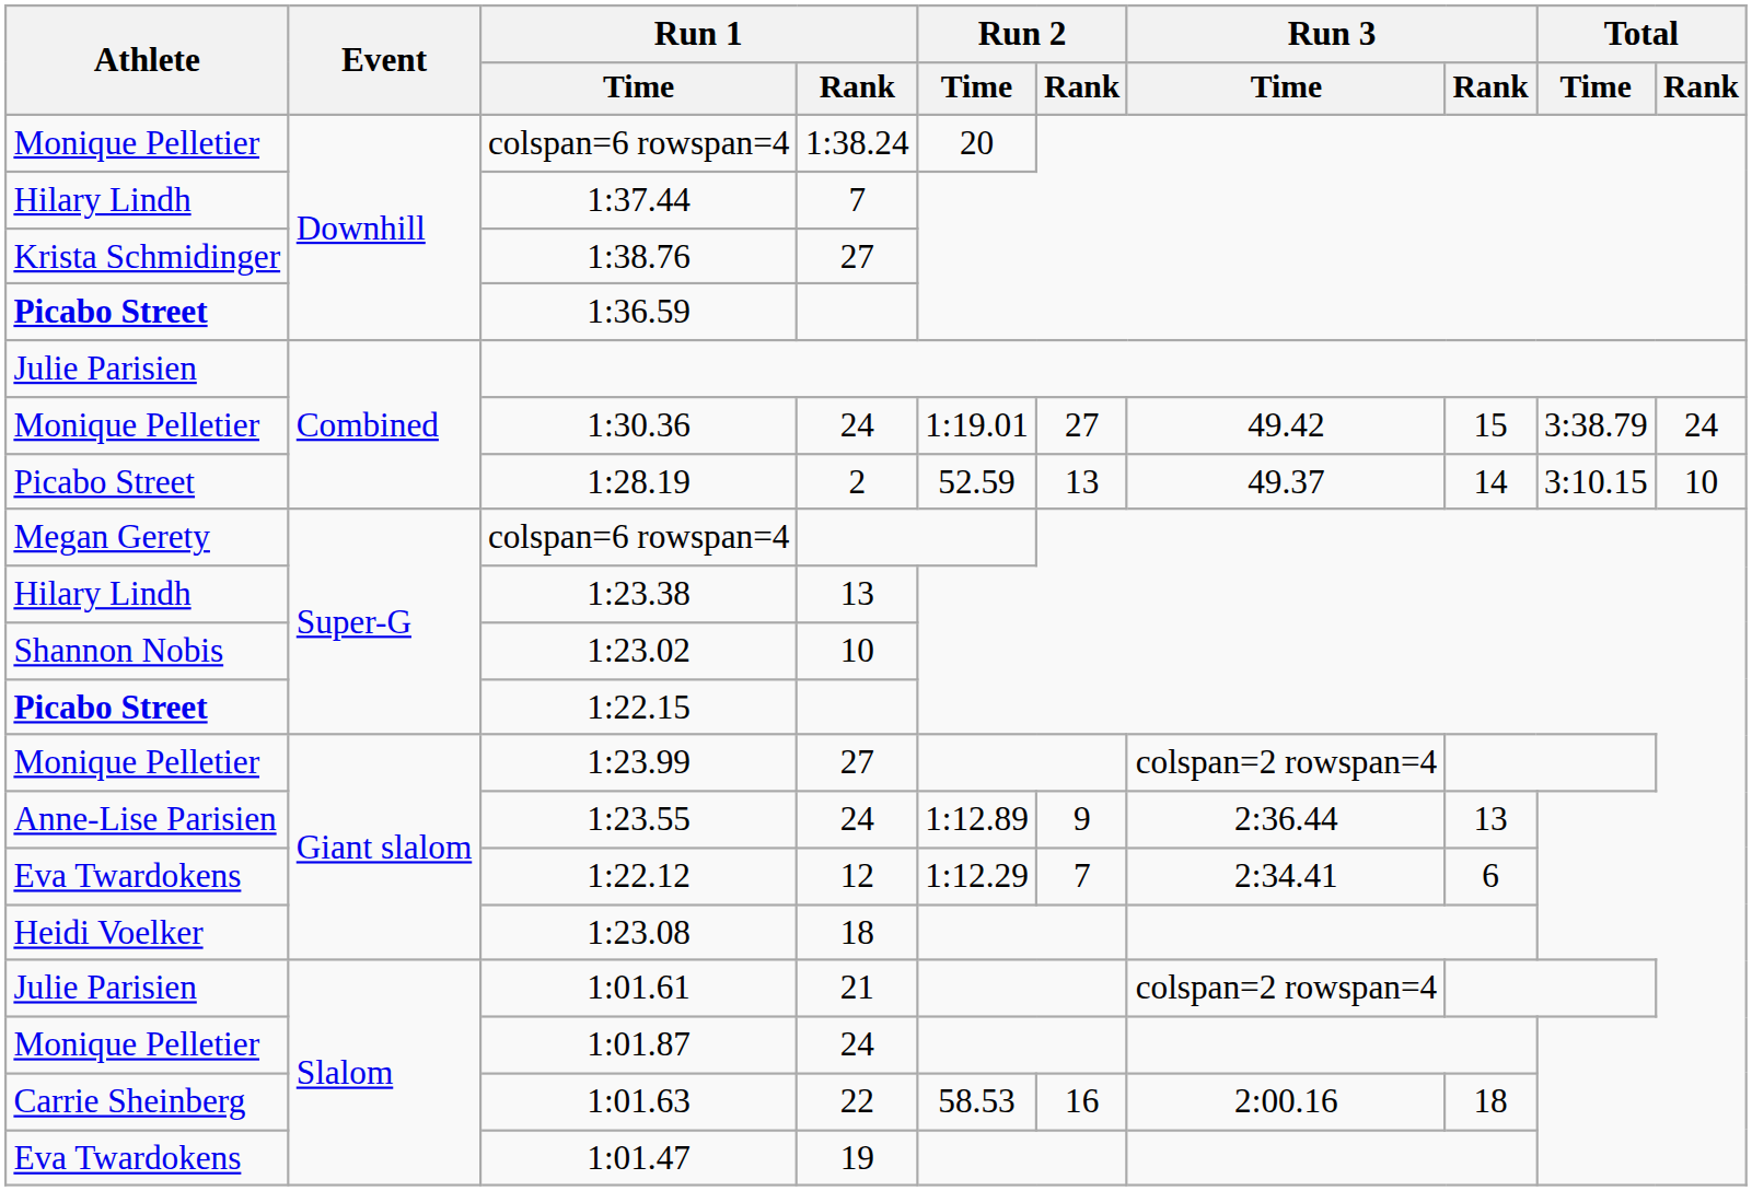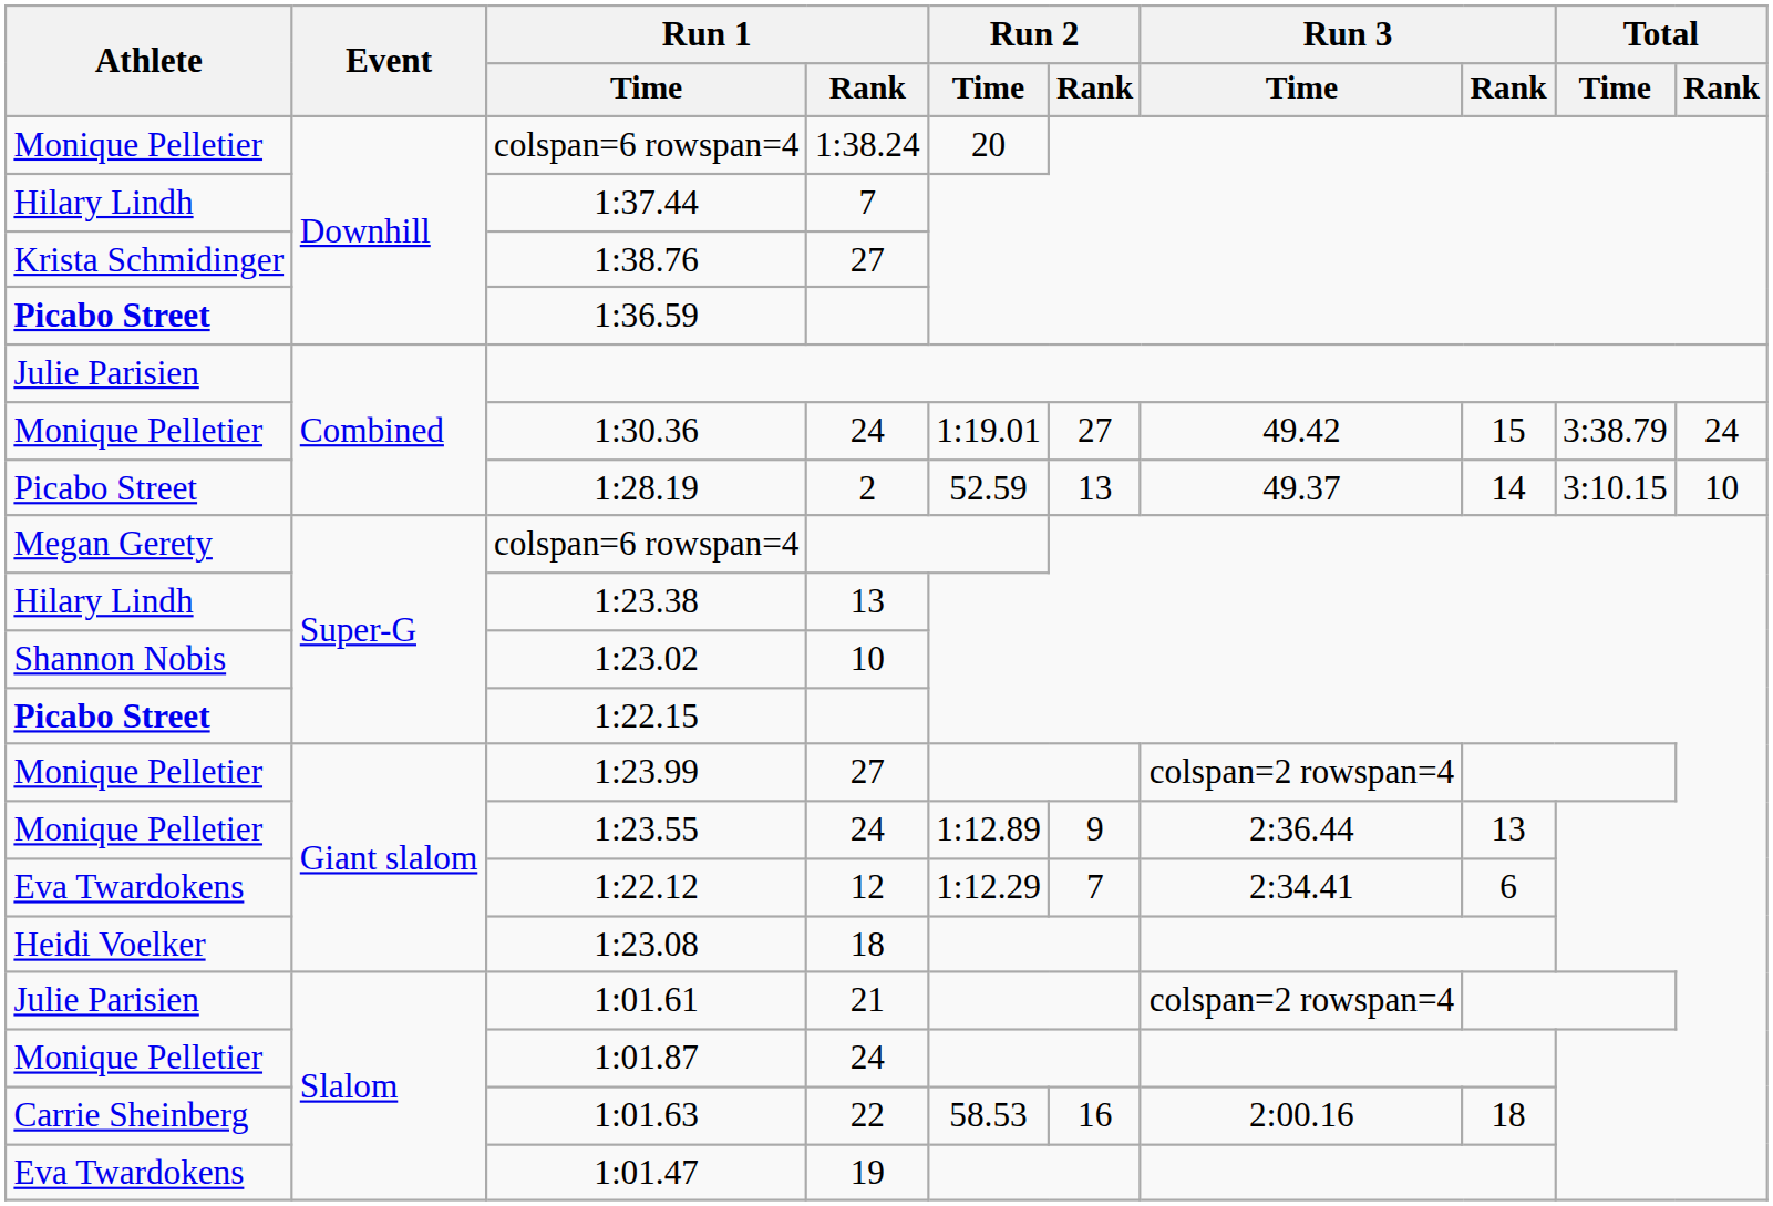1:23.55 | Athlete: Anne-Lise Parisien -> Monique Pelletier
